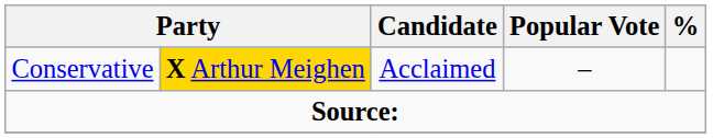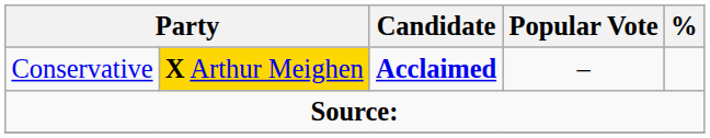Conservative | Candidate: normal -> bold
